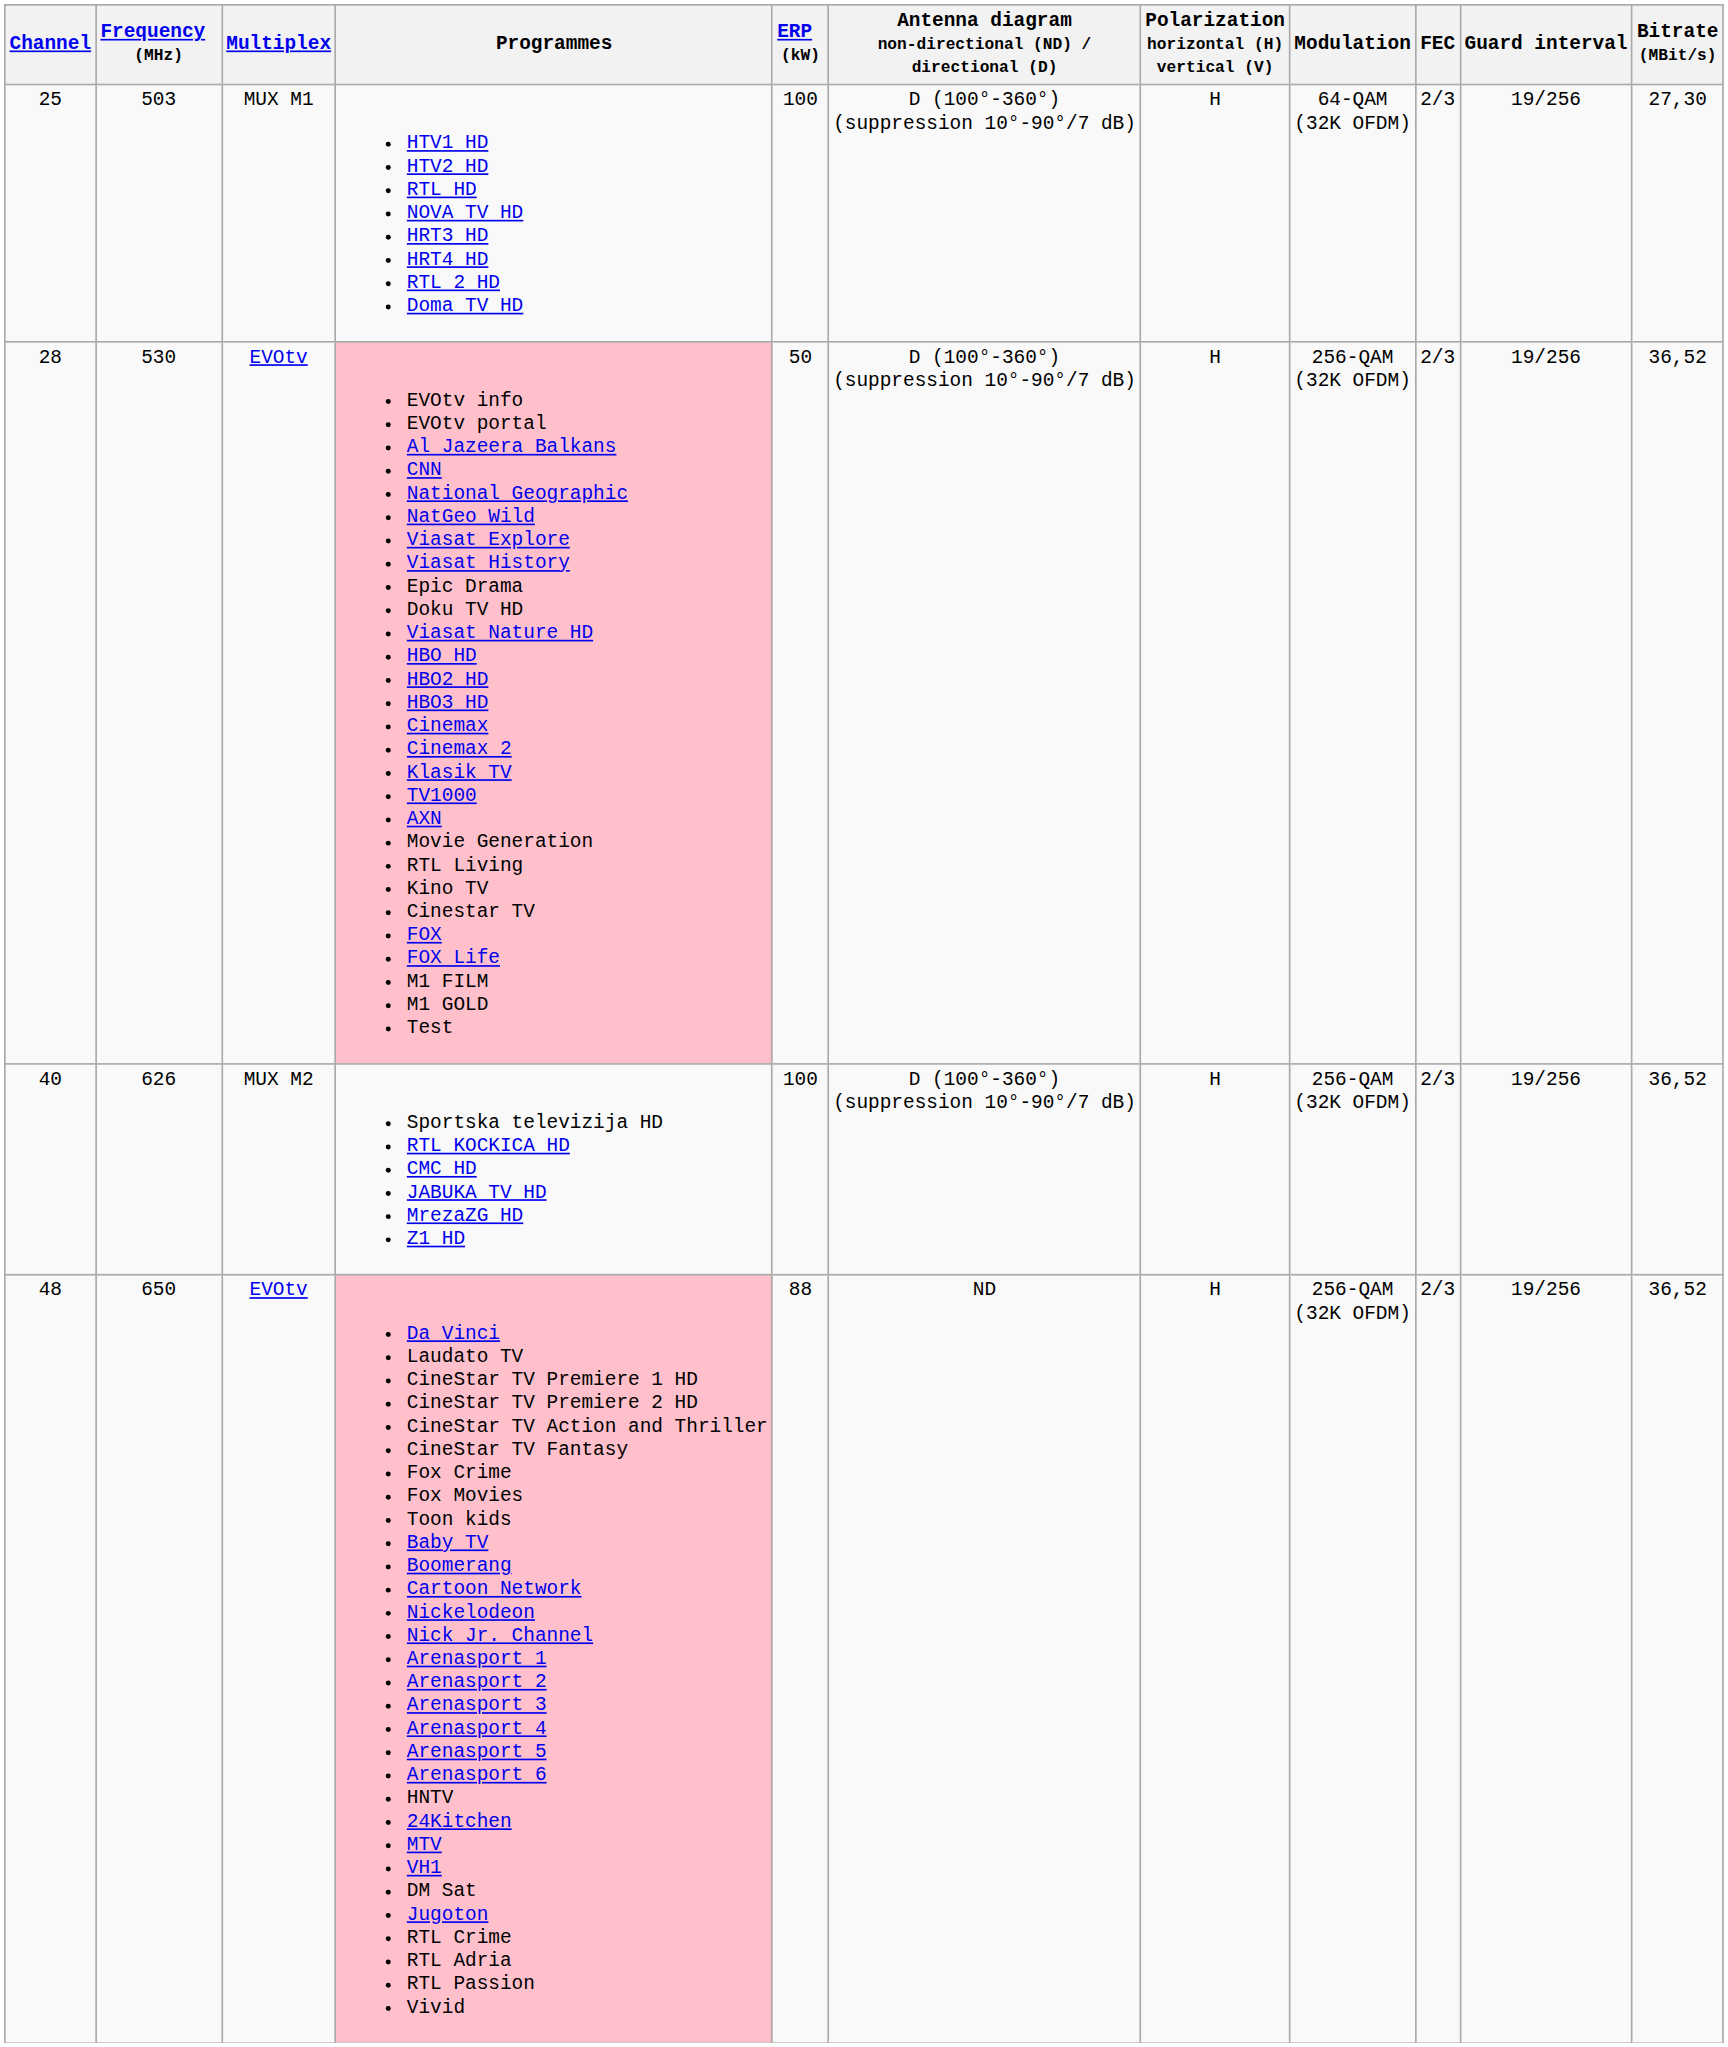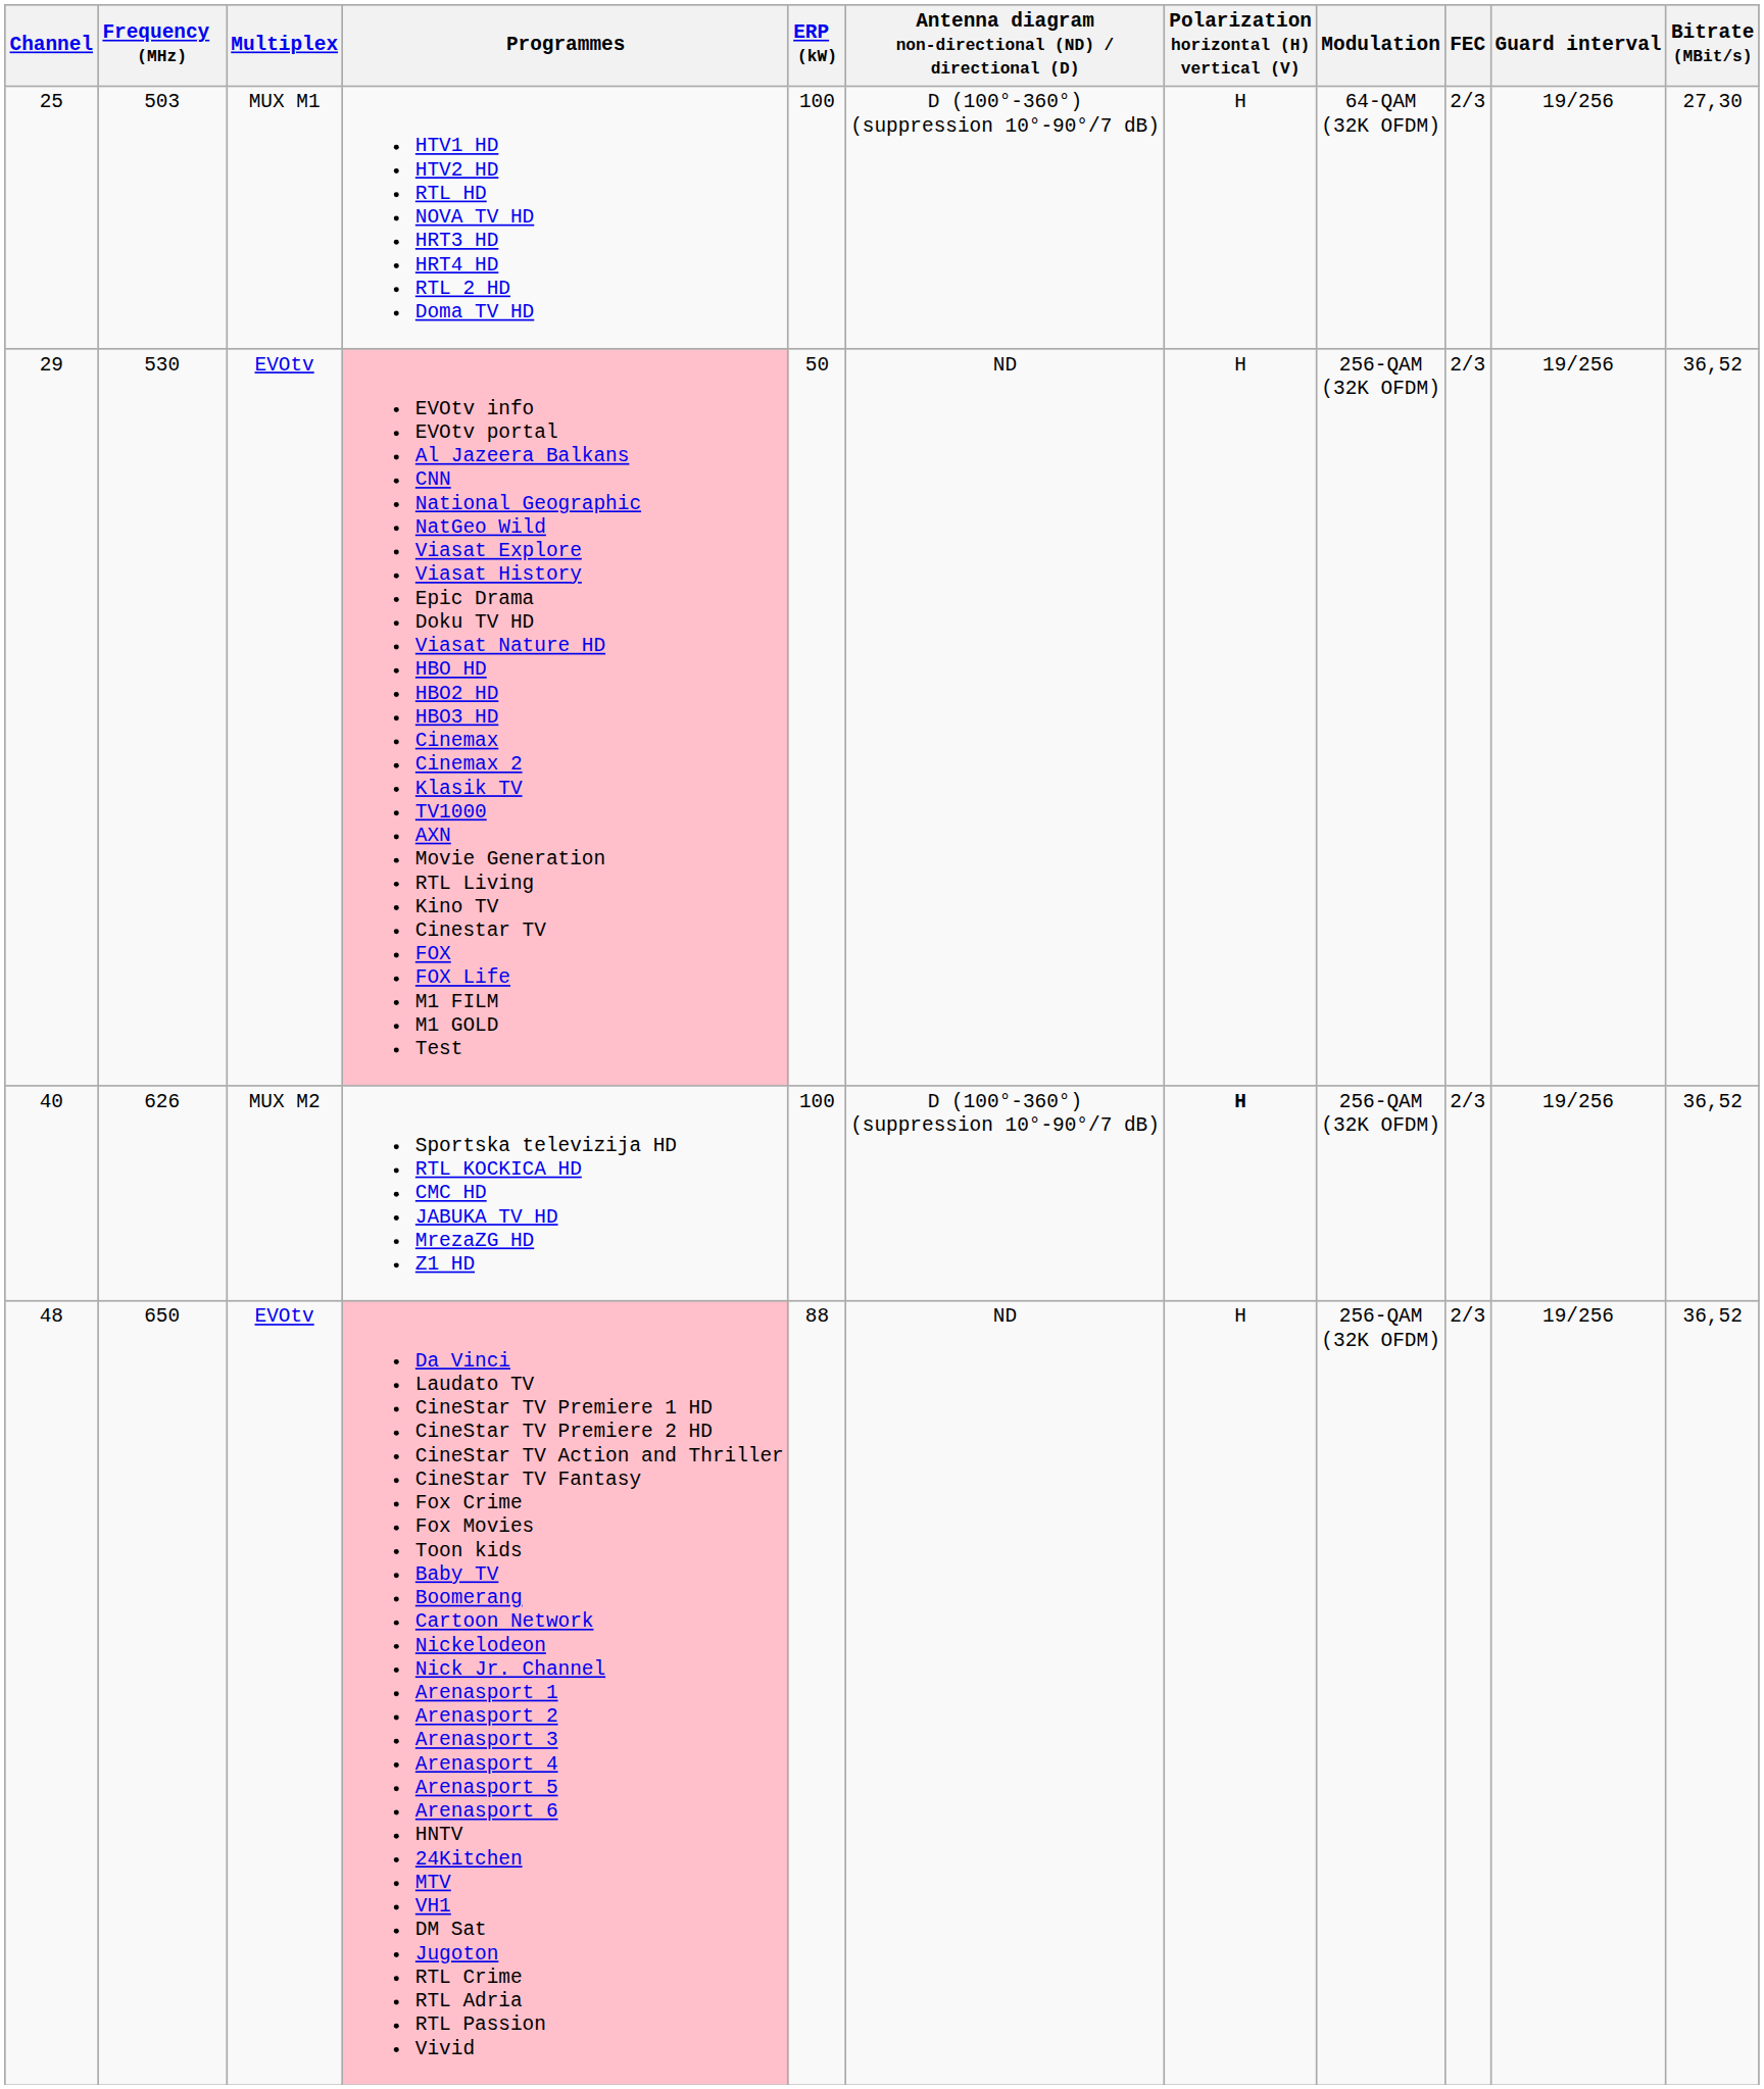row 3 | Channel: 28 -> 29
row 3 | Antenna diagram non-directional (ND) / directional (D): D (100°-360°) (suppression 10°-90°/7 dB) -> ND
row 4 | Polarization horizontal (H) vertical (V): normal -> bold
